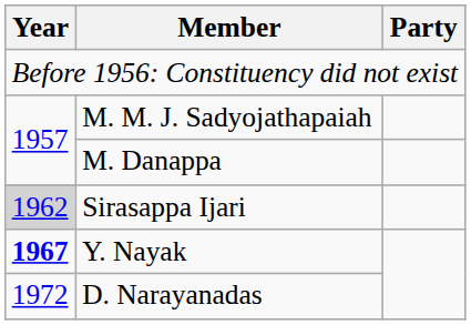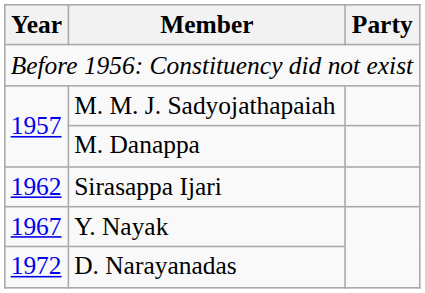Sirasappa Ijari | Year: lightgrey background -> no background
Y. Nayak | Year: bold -> normal
